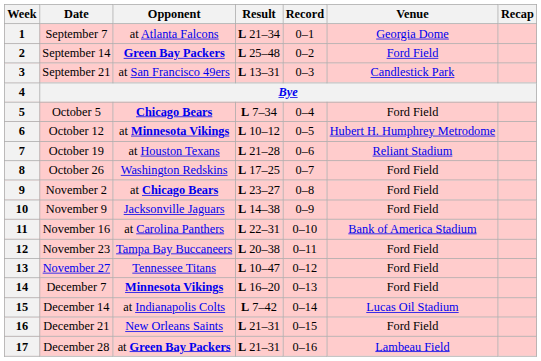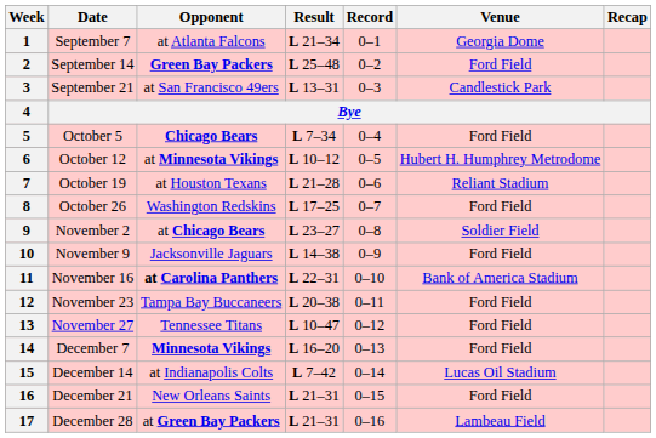9 | Venue: Ford Field -> Soldier Field
11 | Opponent: normal -> bold
